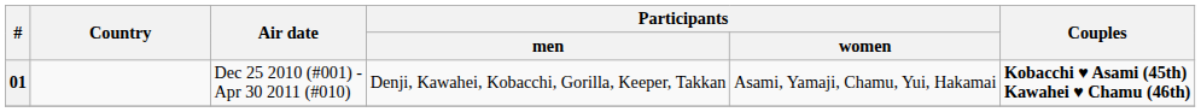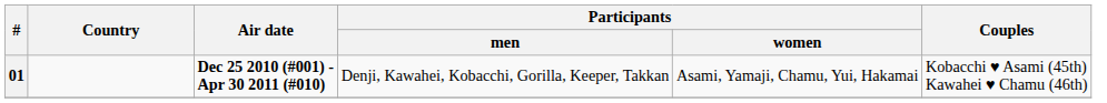01 | Air date: normal -> bold
01 | Couples: bold -> normal
